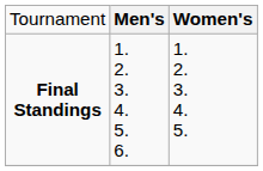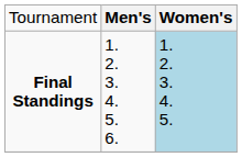Final Standings | column 3: no background -> lightblue background
